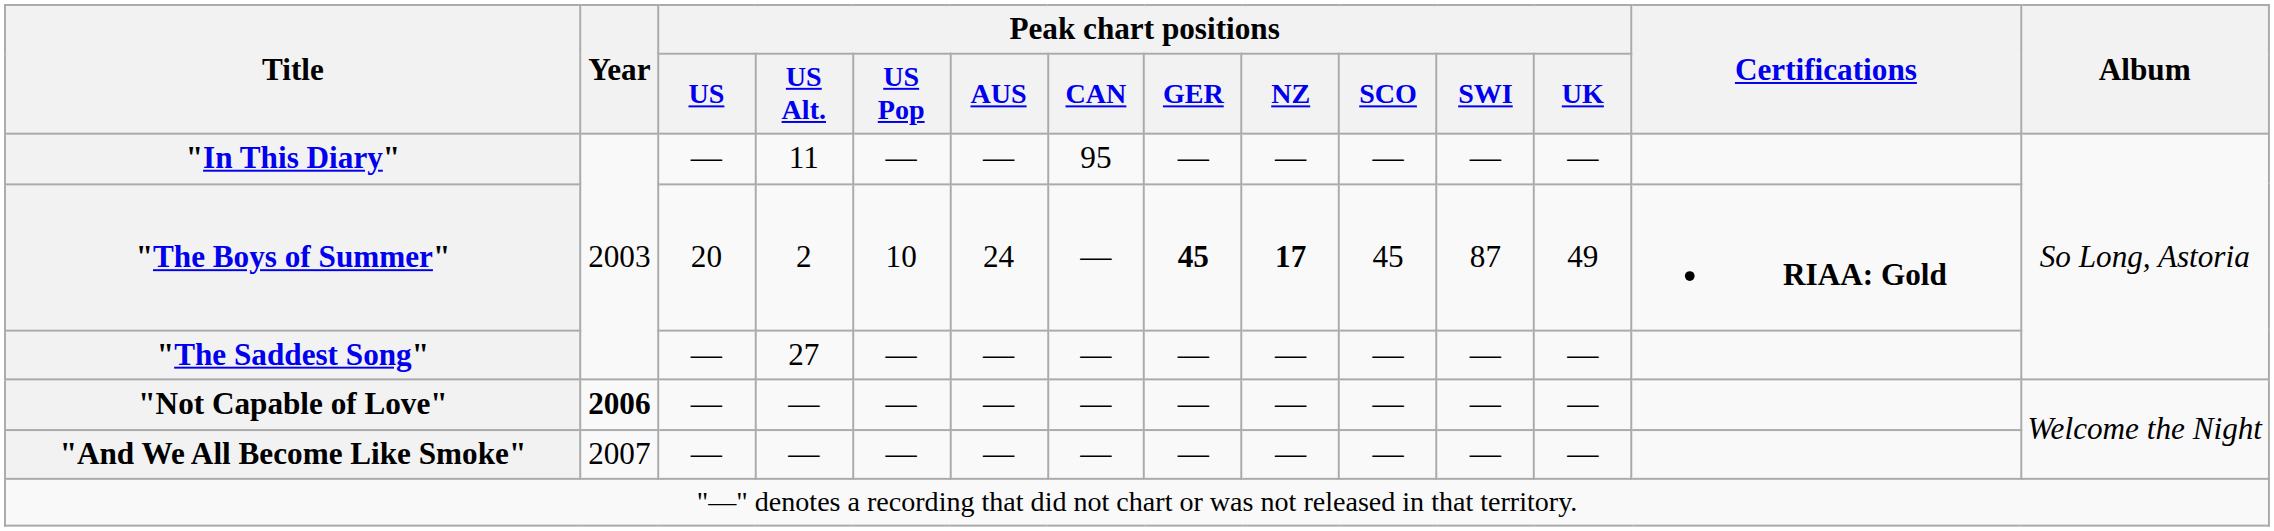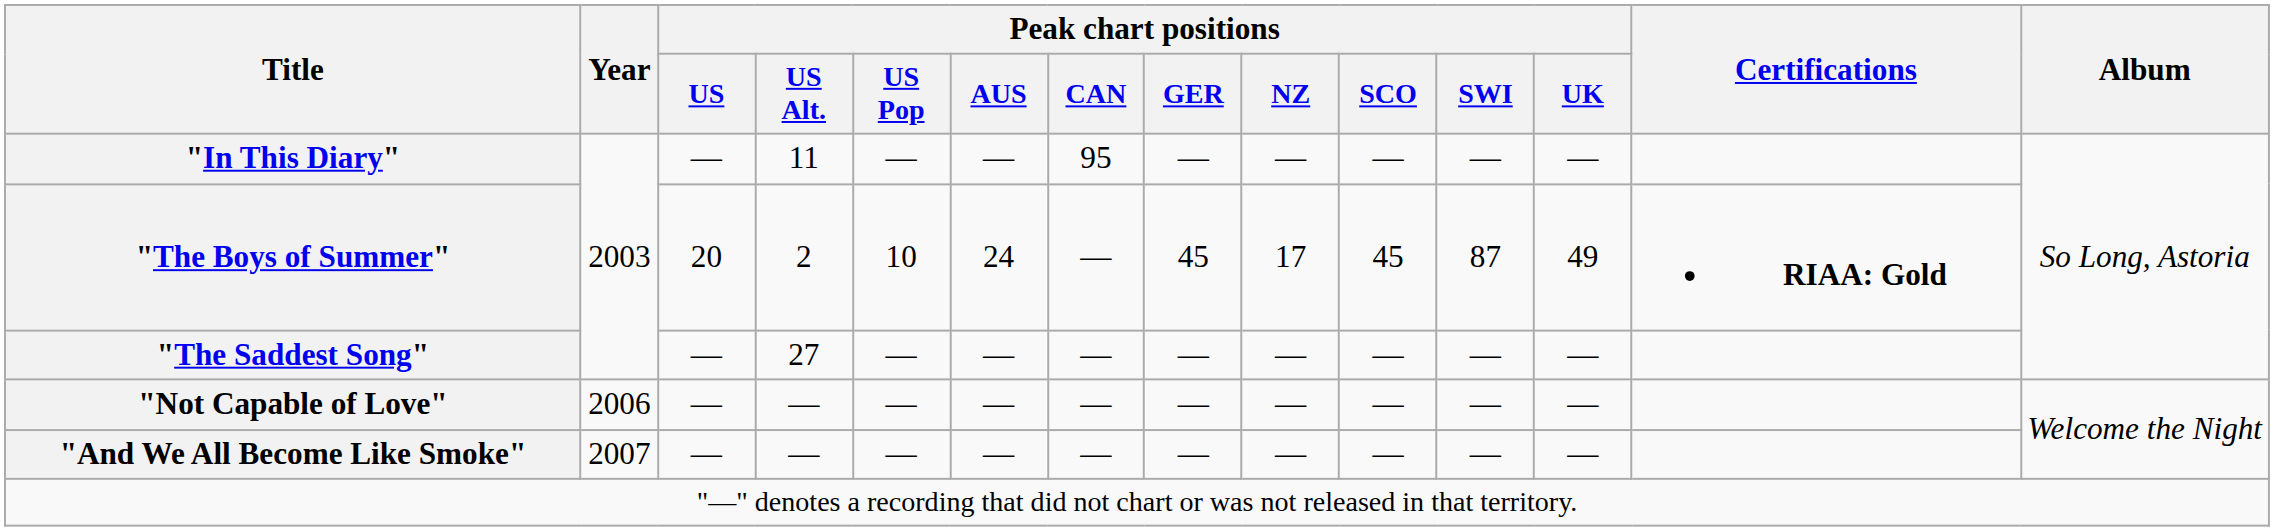"The Boys of Summer" | Peak chart positions / GER: bold -> normal
"The Boys of Summer" | Peak chart positions / NZ: bold -> normal
"Not Capable of Love" | Year: bold -> normal
